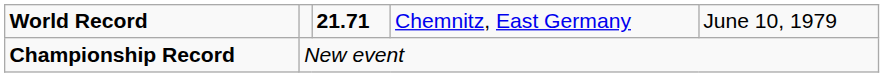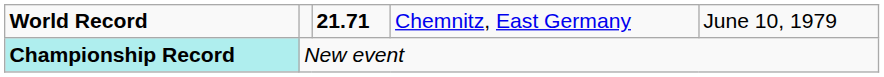Championship Record | column 1: no background -> paleturquoise background
